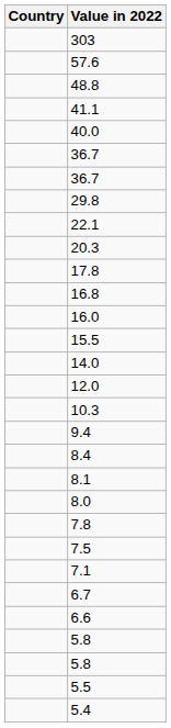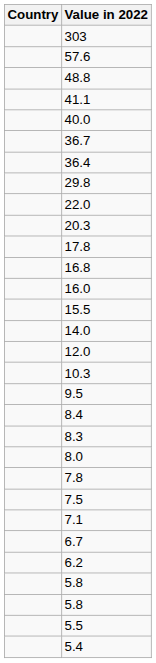row 8 | Value in 2022: 36.7 -> 36.4
row 10 | Value in 2022: 22.1 -> 22.0
row 19 | Value in 2022: 9.4 -> 9.5
row 21 | Value in 2022: 8.1 -> 8.3
row 27 | Value in 2022: 6.6 -> 6.2
